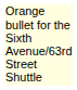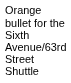row 1 | column 1: lightyellow background -> no background
